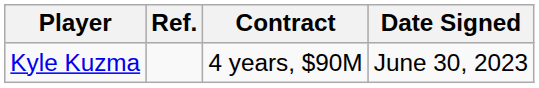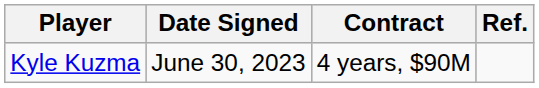columns swapped: Date Signed <-> Ref.
